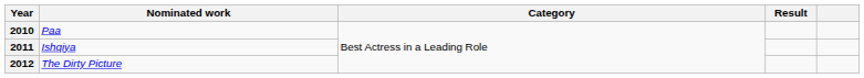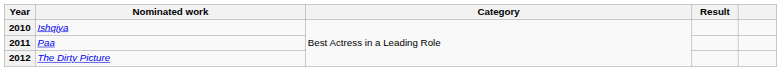2010 | Nominated work: Paa -> Ishqiya
2011 | Nominated work: Ishqiya -> Paa
